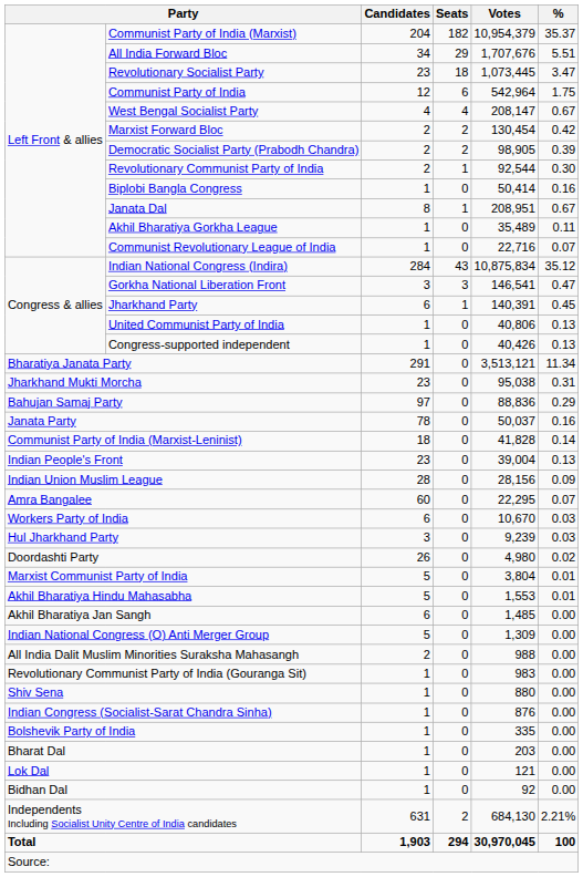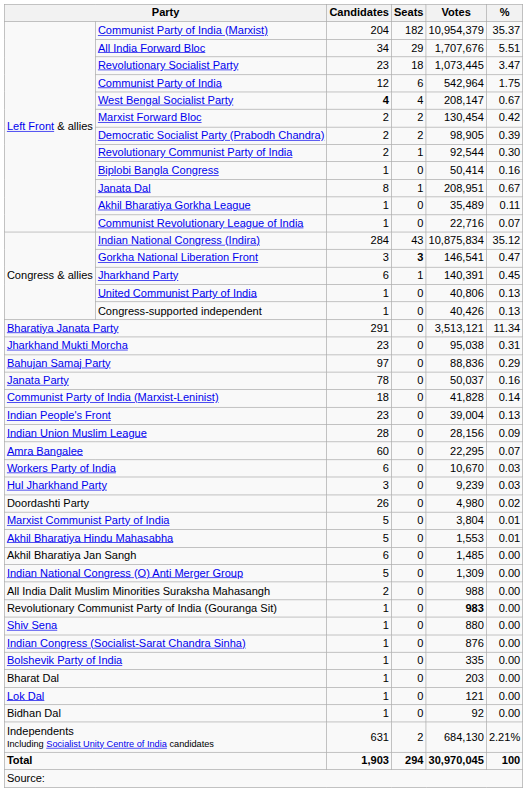West Bengal Socialist Party | Candidates: normal -> bold
Gorkha National Liberation Front | Seats: normal -> bold
Revolutionary Communist Party of India (Gouranga Sit) | Votes: normal -> bold
